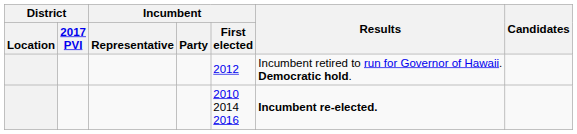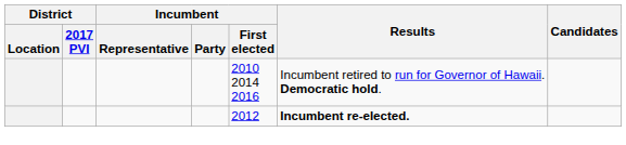row 3 | Incumbent / First elected: 2012 -> 2010 2014 2016
row 4 | Incumbent / First elected: 2010 2014 2016 -> 2012
